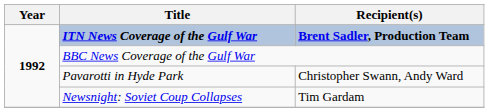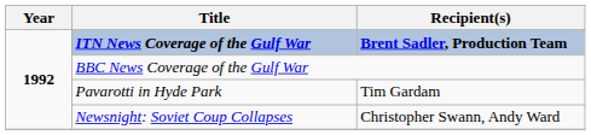Pavarotti in Hyde Park | Recipient(s): Christopher Swann, Andy Ward -> Tim Gardam
Newsnight: Soviet Coup Collapses | Recipient(s): Tim Gardam -> Christopher Swann, Andy Ward
